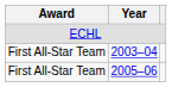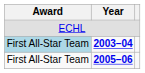2003–04 | Award: no background -> lightblue background
2003–04 | Year: normal -> bold
2005–06 | Year: normal -> bold
